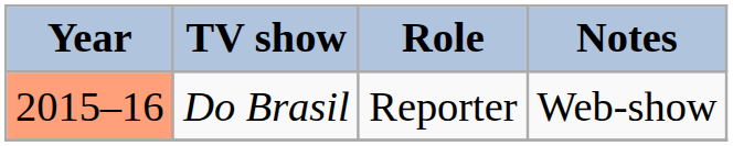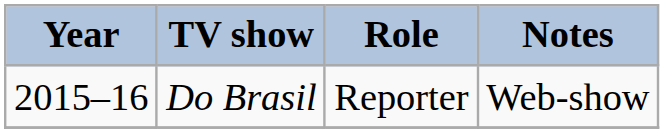Do Brasil | Year: lightsalmon background -> no background
